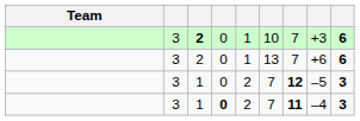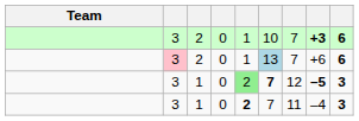row 2 | column 3: bold -> normal
row 2 | column 8: normal -> bold
row 3 | column 2: no background -> pink background
row 3 | column 6: no background -> lightblue background
row 4 | column 5: no background -> lightgreen background
row 4 | column 6: normal -> bold
row 4 | column 7: bold -> normal
row 4 | column 8: normal -> bold
row 5 | column 4: bold -> normal
row 5 | column 5: normal -> bold
row 5 | column 7: bold -> normal
